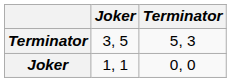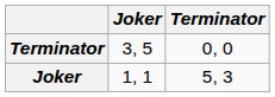row 2 | Terminator: 5, 3 -> 0, 0
row 3 | Terminator: 0, 0 -> 5, 3
